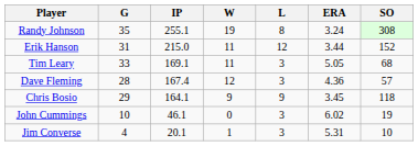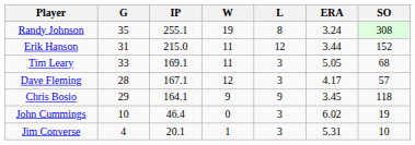Dave Fleming | IP: 167.4 -> 167.1
Dave Fleming | ERA: 4.36 -> 4.17
John Cummings | IP: 46.1 -> 46.4
